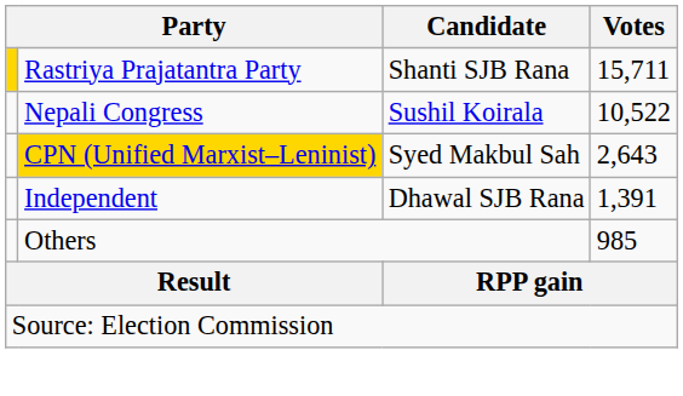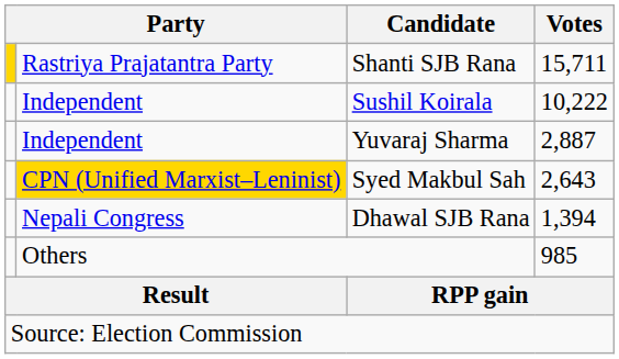Sushil Koirala | column 2: Nepali Congress -> Independent
Sushil Koirala | Votes: 10,522 -> 10,222
+ row: Independent | Yuvaraj Sharma | 2,887
Dhawal SJB Rana | column 2: Independent -> Nepali Congress
Dhawal SJB Rana | Votes: 1,391 -> 1,394
